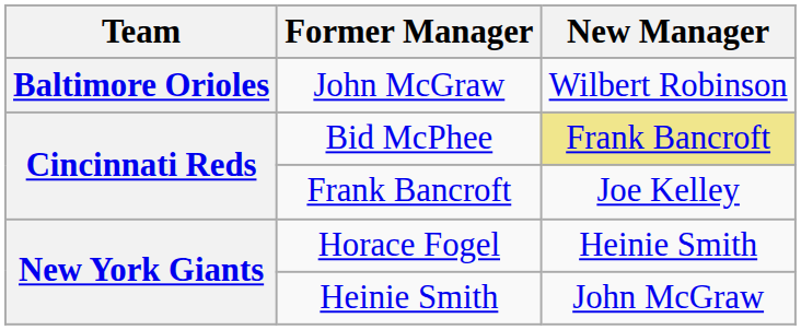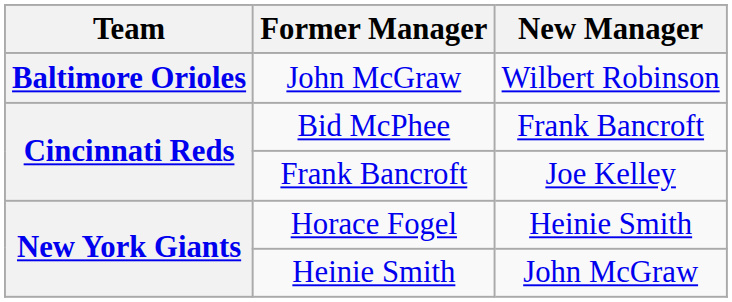Bid McPhee | New Manager: khaki background -> no background
